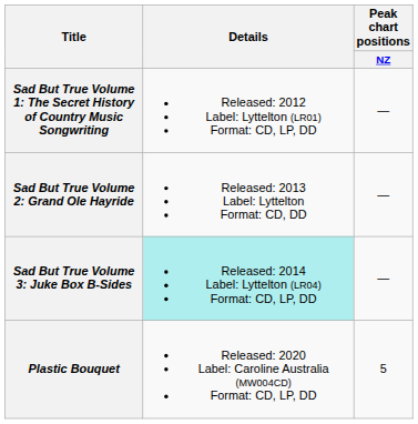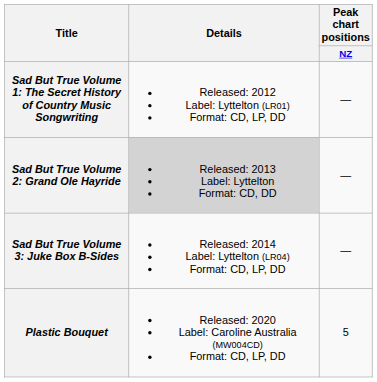Sad But True Volume 2: Grand Ole Hayride | Details: no background -> lightgrey background
Sad But True Volume 3: Juke Box B-Sides | Details: paleturquoise background -> no background
